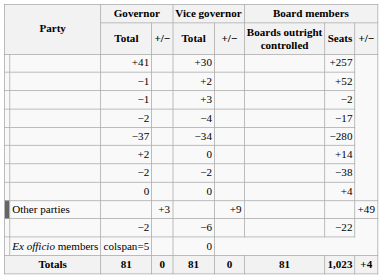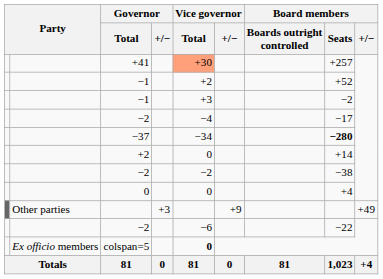+41 | Vice governor / Total: no background -> lightsalmon background
−37 | Board members / Seats: normal -> bold
colspan=5 | Vice governor / Total: normal -> bold
